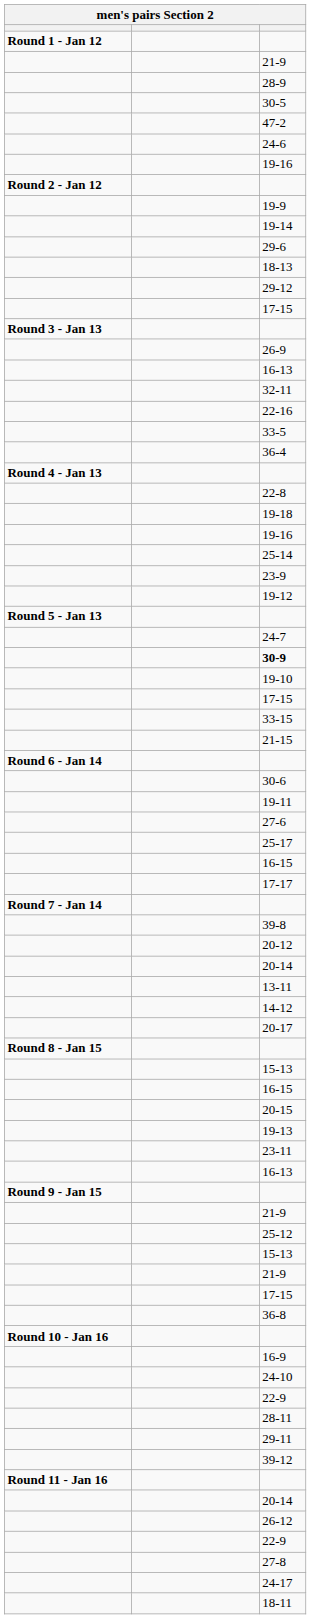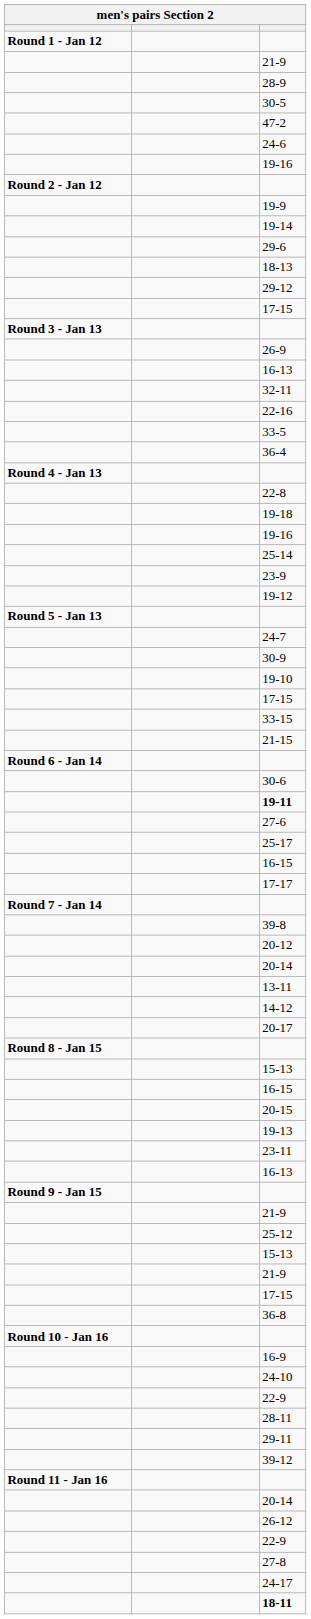30-9 | column 3: bold -> normal
19-11 | column 3: normal -> bold
18-11 | column 3: normal -> bold
